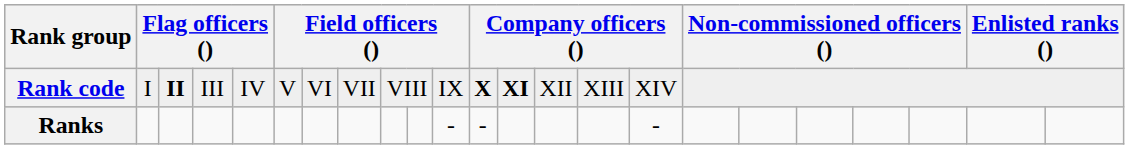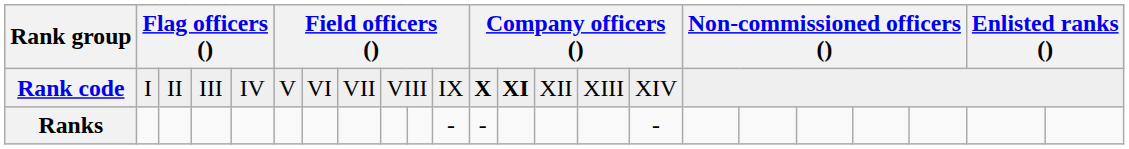Rank code | column 3: bold -> normal
